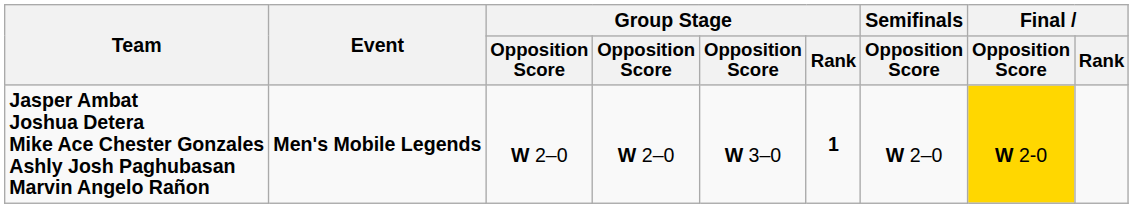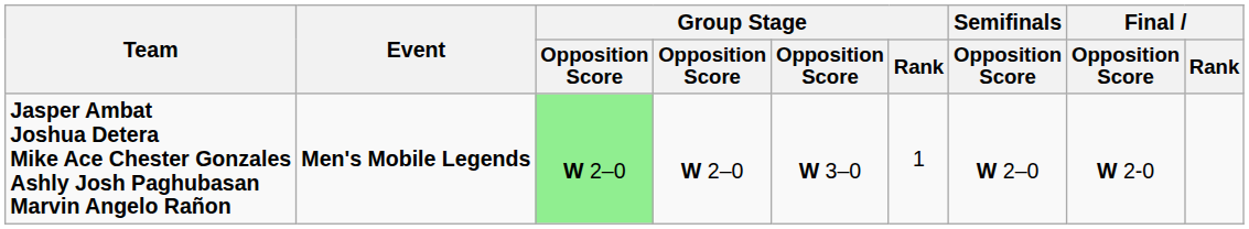row 3 | column 3: no background -> lightgreen background
row 3 | Group Stage / Rank: bold -> normal
row 3 | Final / Opposition Score: gold background -> no background
